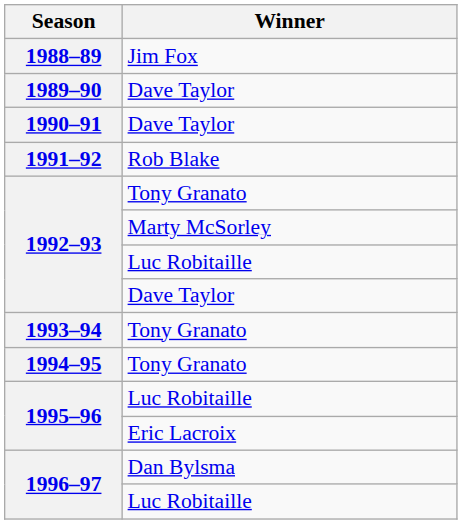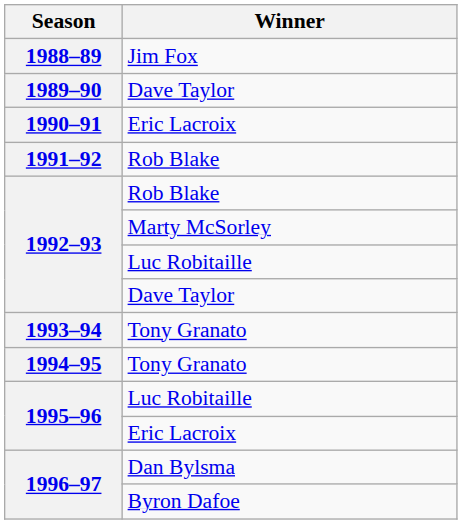row 4 | Winner: Dave Taylor -> Eric Lacroix
row 6 | Winner: Tony Granato -> Rob Blake
row 15 | Winner: Luc Robitaille -> Byron Dafoe
